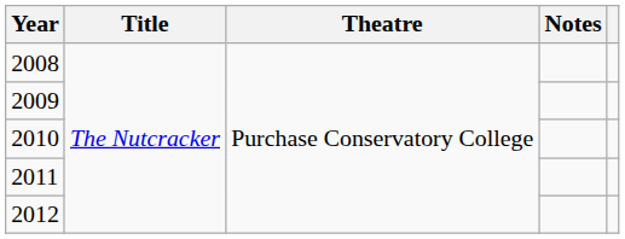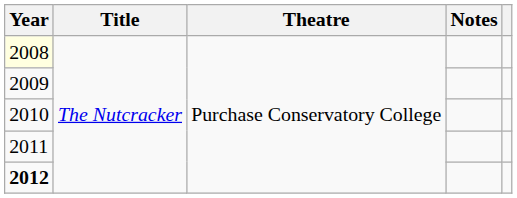2008 | Year: no background -> lightyellow background
2012 | Year: normal -> bold
